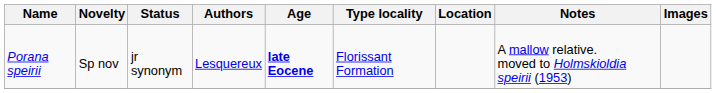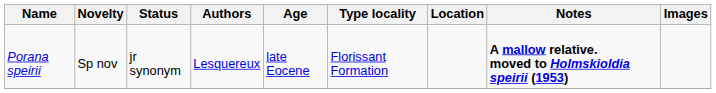Porana speirii | Age: bold -> normal
Porana speirii | Notes: normal -> bold
